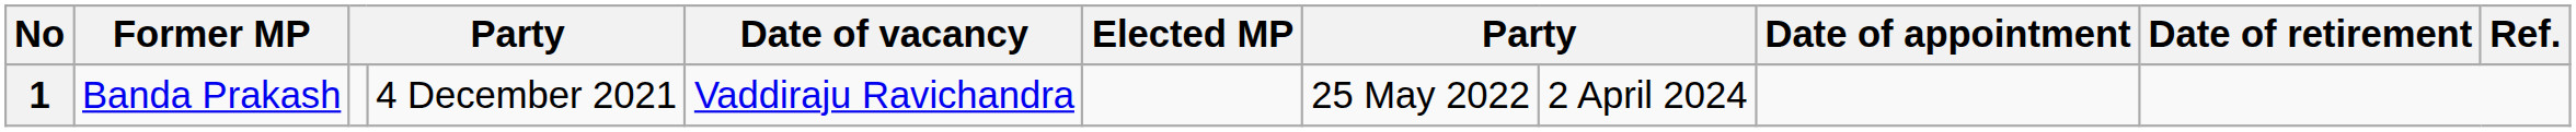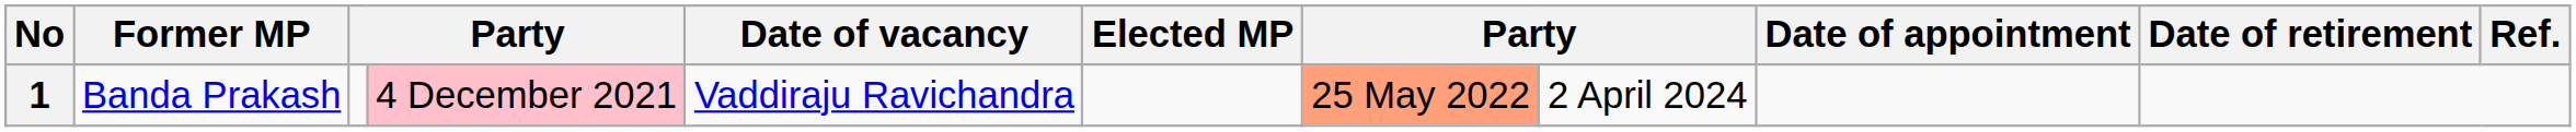1 | column 4: no background -> pink background
1 | column 7: no background -> lightsalmon background
